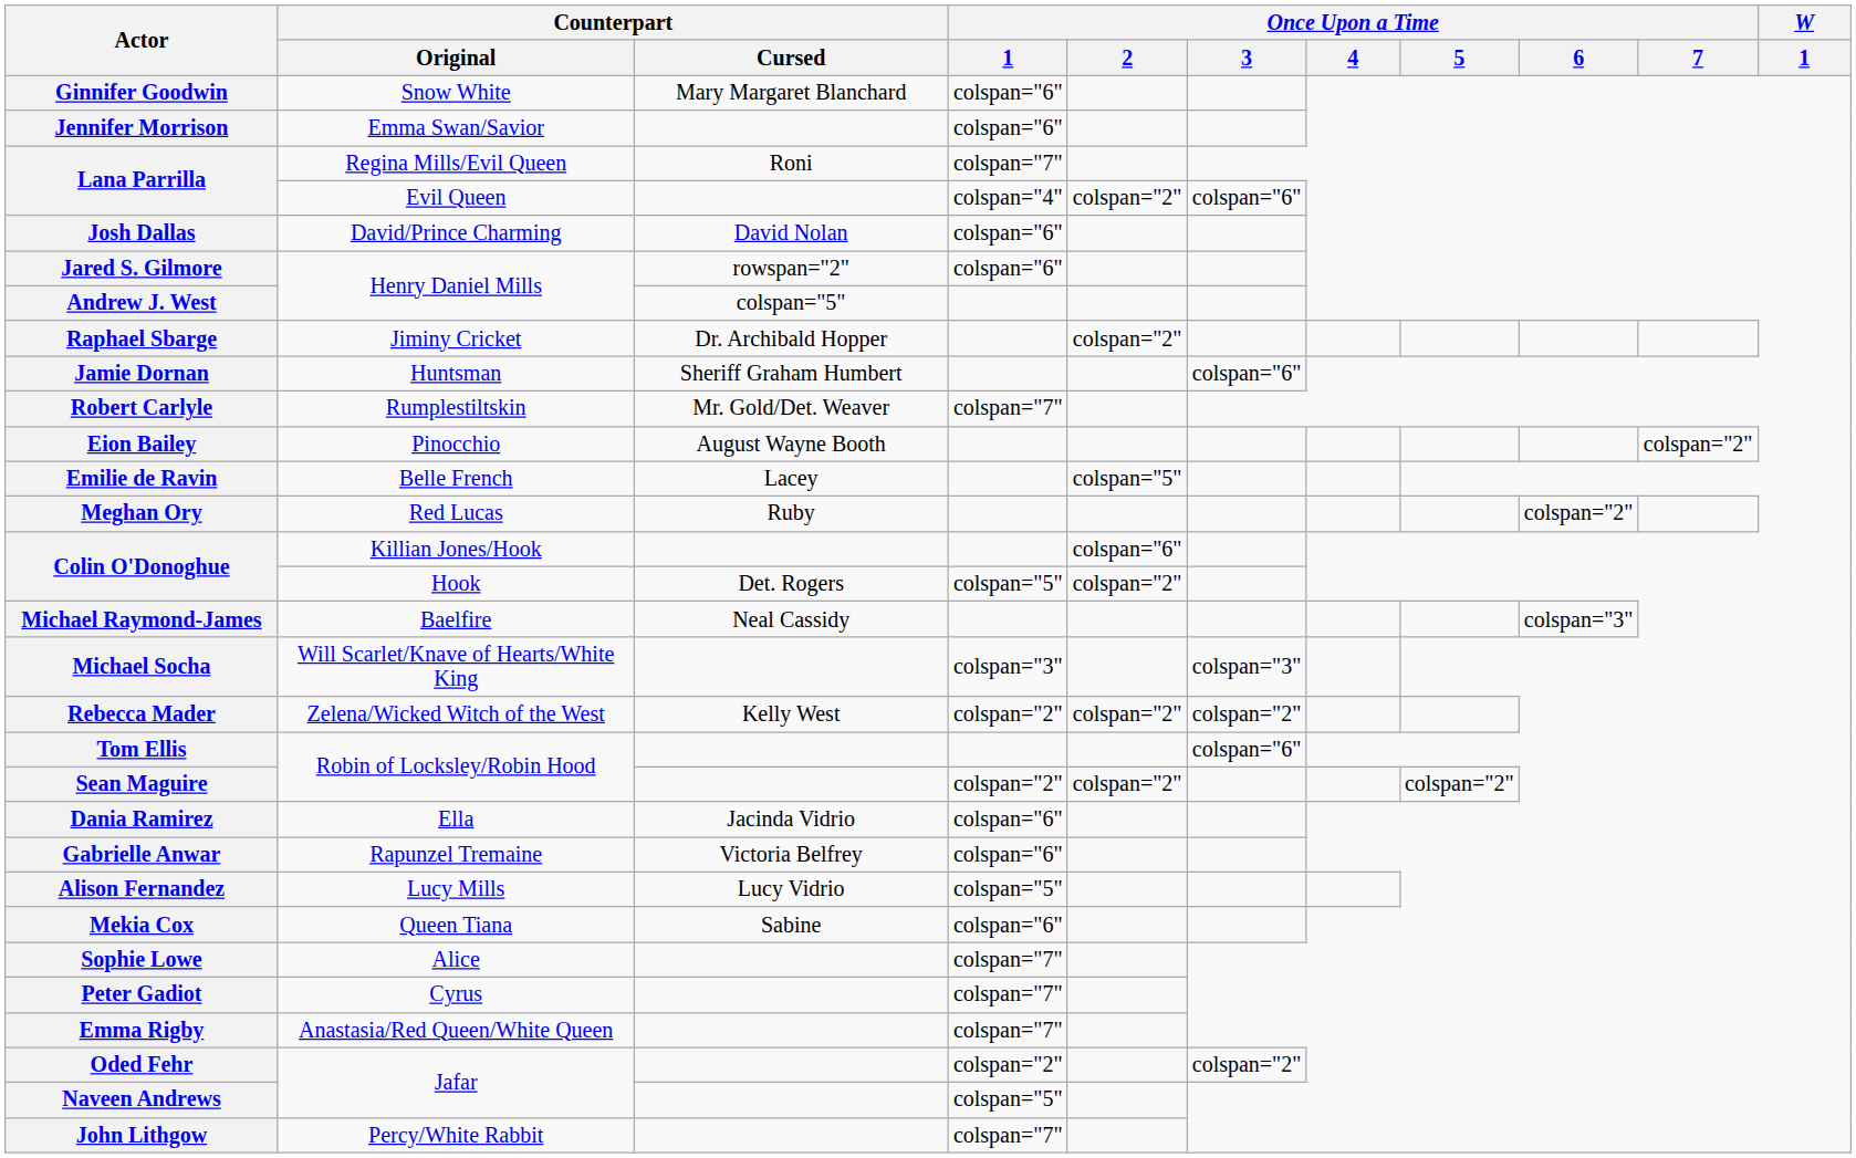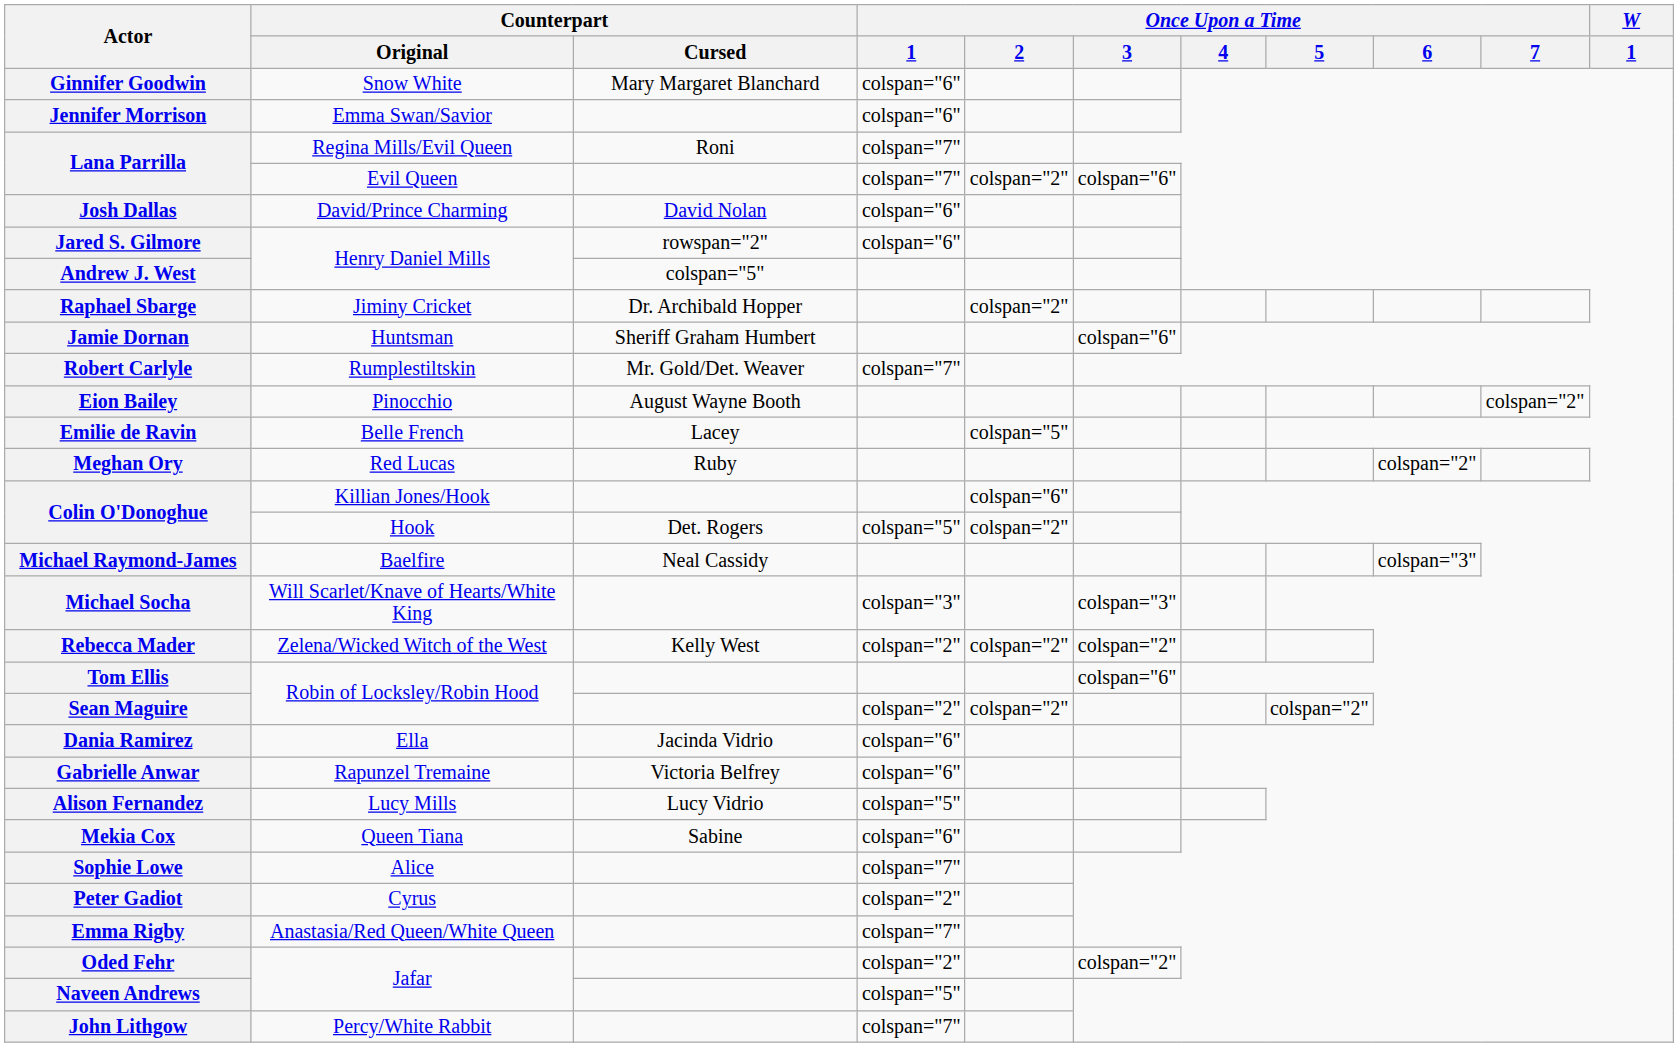Lana Parrilla / Evil Queen | Once Upon a Time / 1: colspan="4" -> colspan="7"
Peter Gadiot | Once Upon a Time / 1: colspan="7" -> colspan="2"
